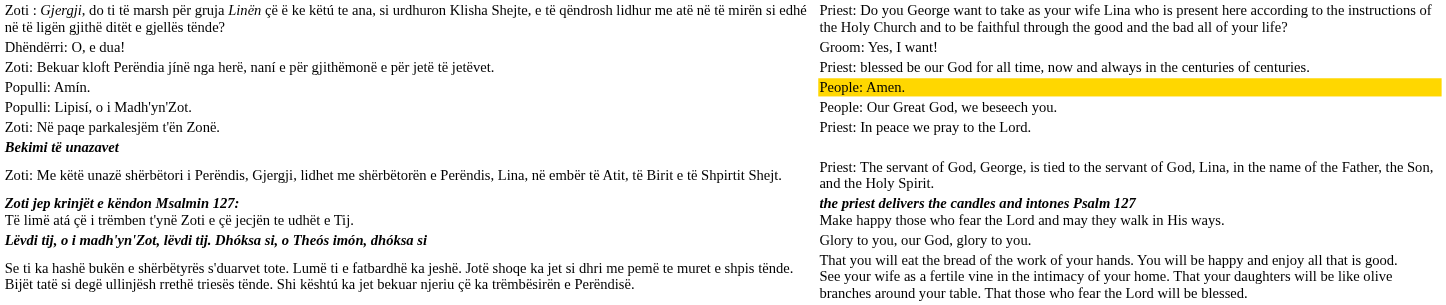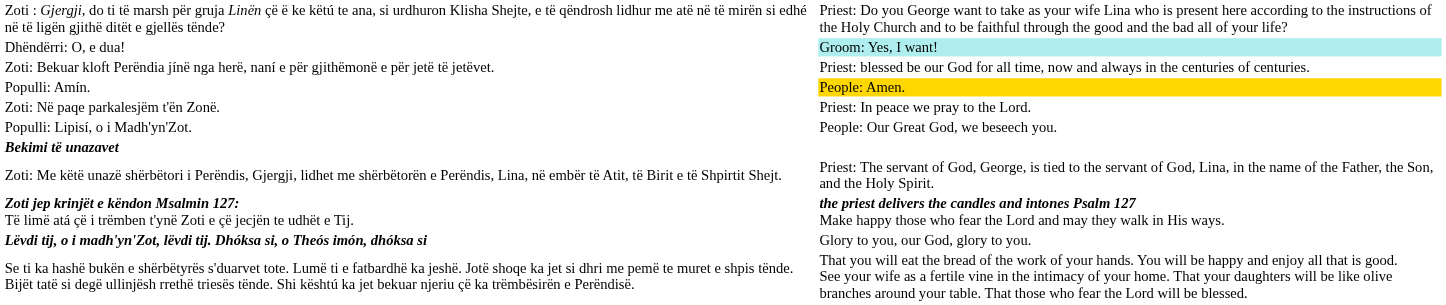Dhëndërri: O, e dua! | column 2: no background -> paleturquoise background
rows swapped: Zoti: Në paqe parkalesjëm t'ën Zonë. <-> Populli: Lipisí, o i Madh'yn'Zot.
